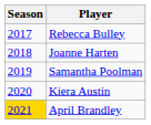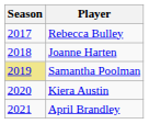Samantha Poolman | Season: no background -> khaki background
April Brandley | Season: gold background -> no background
